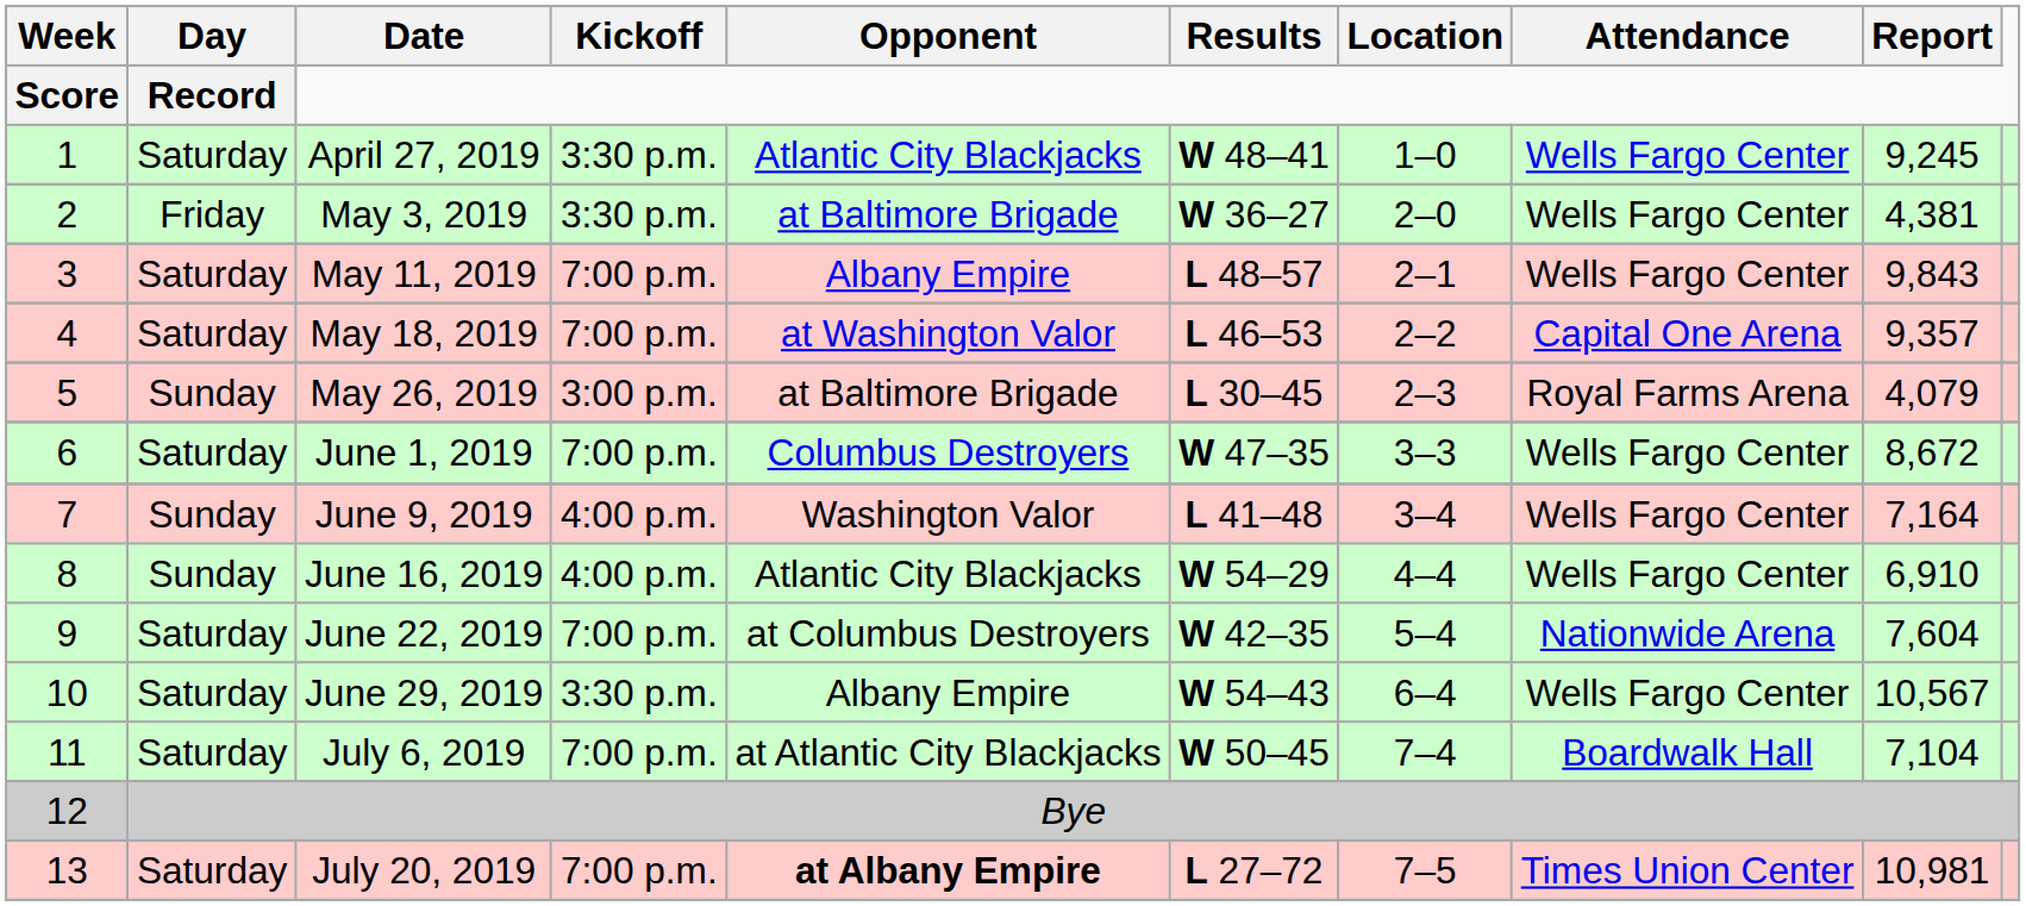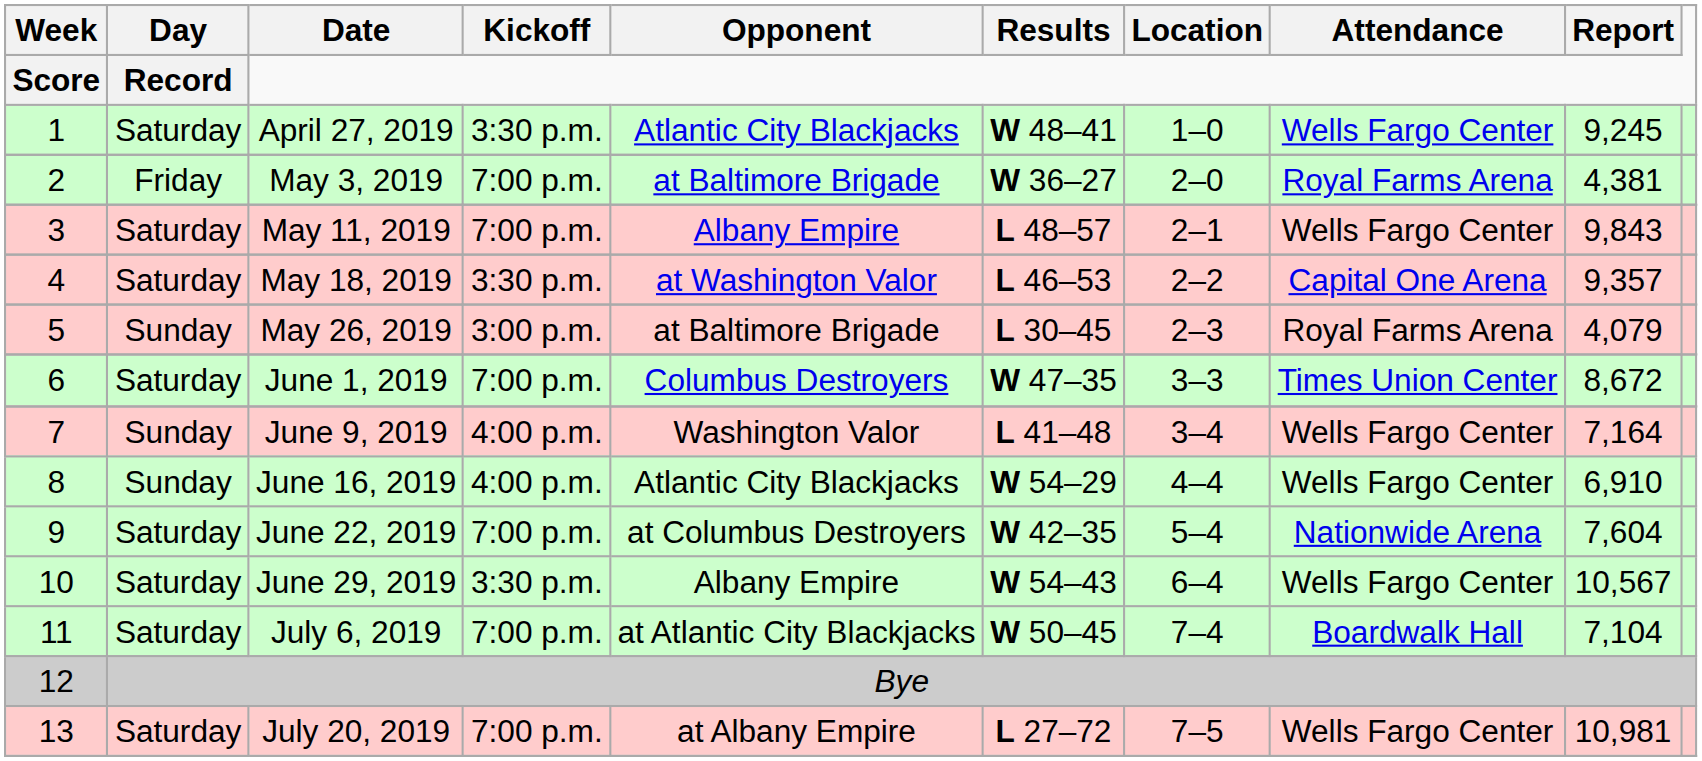May 3, 2019 | Kickoff: 3:30 p.m. -> 7:00 p.m.
May 3, 2019 | Attendance: Wells Fargo Center -> Royal Farms Arena
May 18, 2019 | Kickoff: 7:00 p.m. -> 3:30 p.m.
June 1, 2019 | Attendance: Wells Fargo Center -> Times Union Center
July 20, 2019 | Opponent: bold -> normal
July 20, 2019 | Attendance: Times Union Center -> Wells Fargo Center
